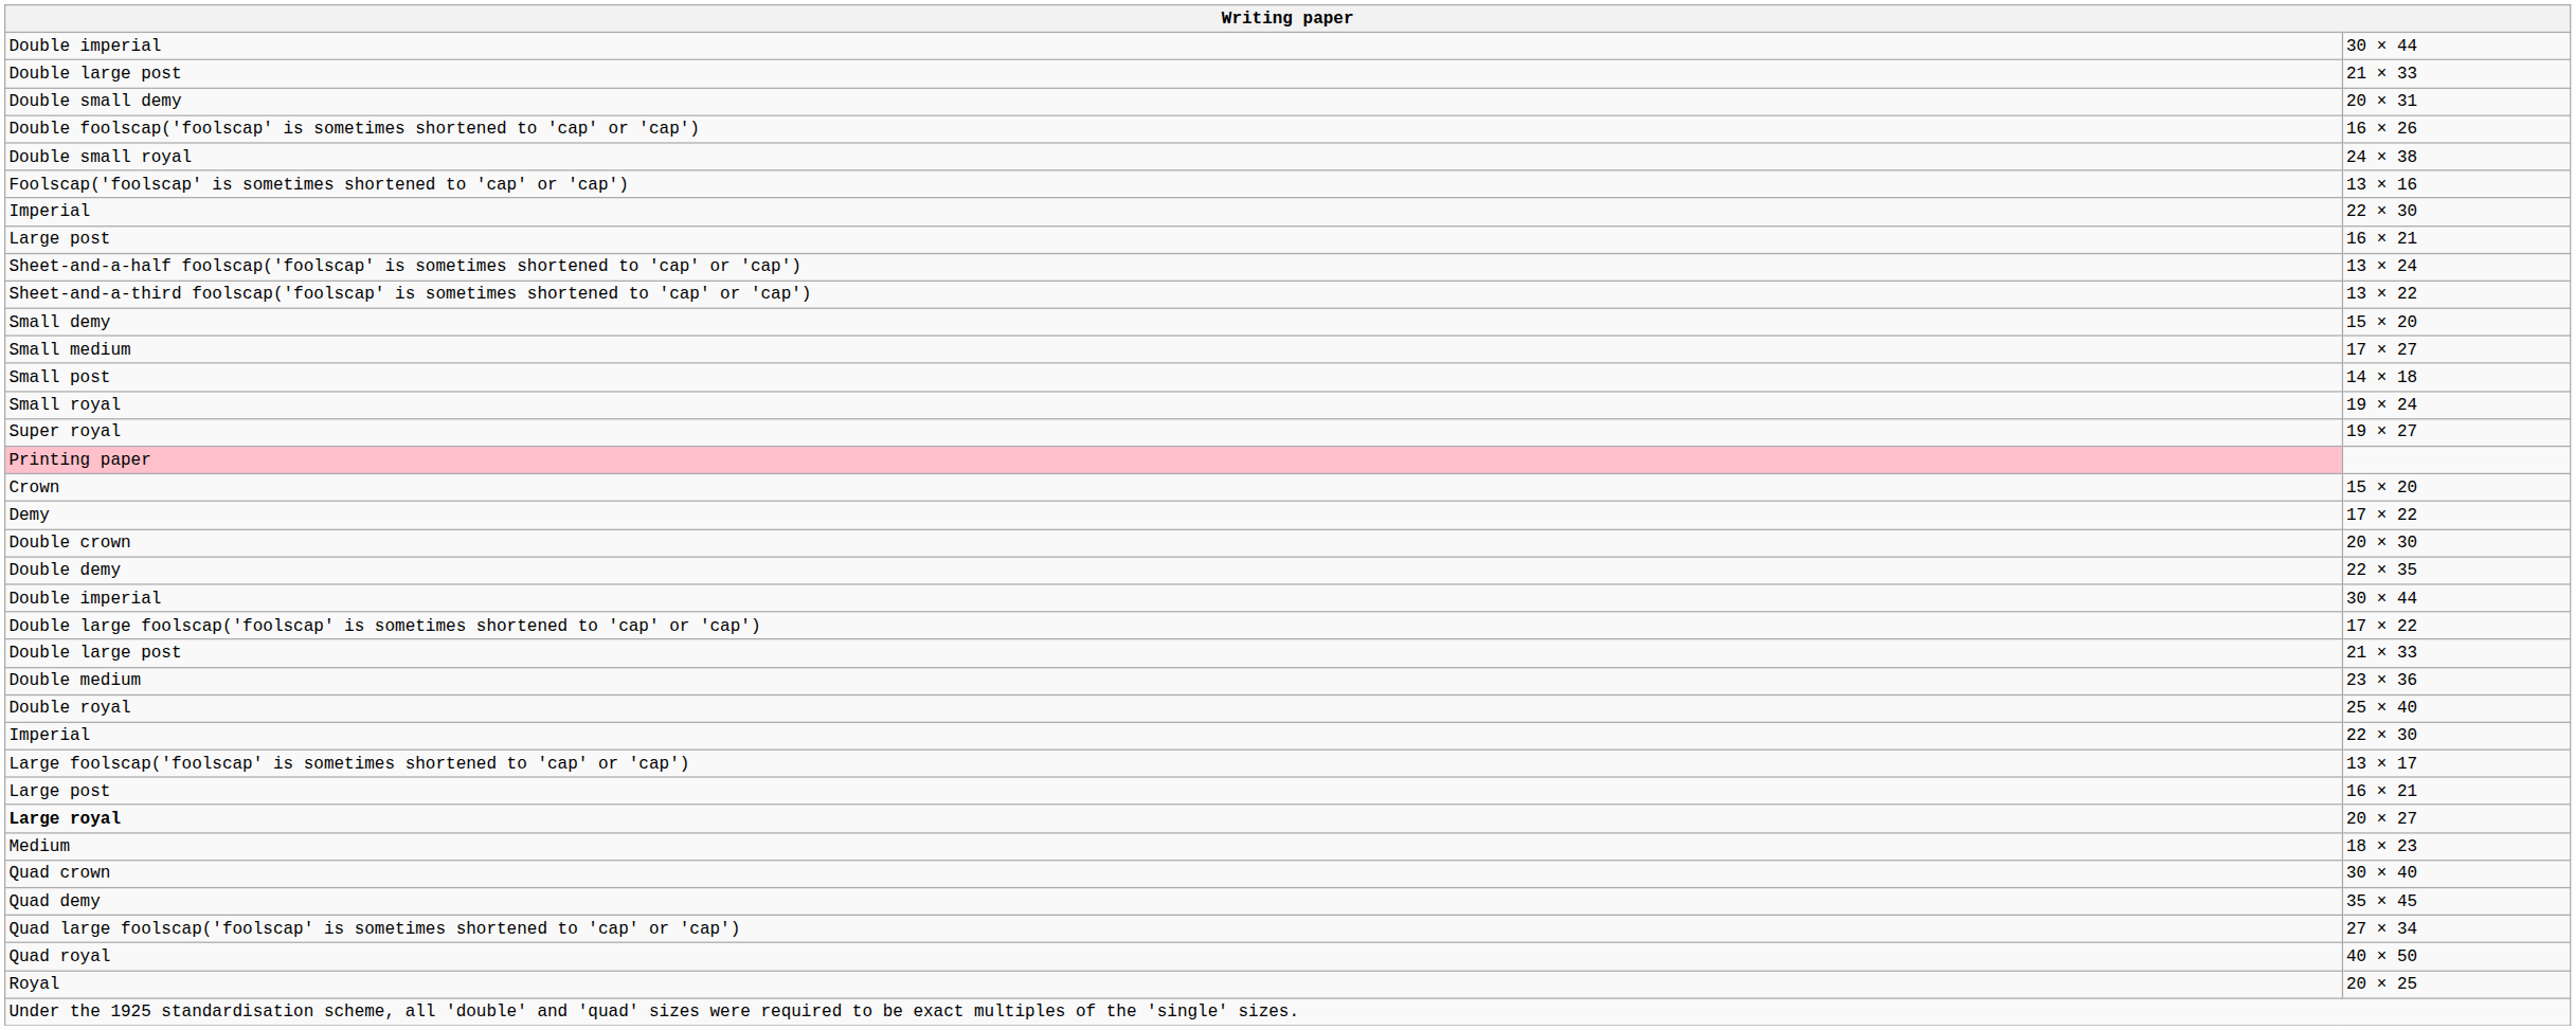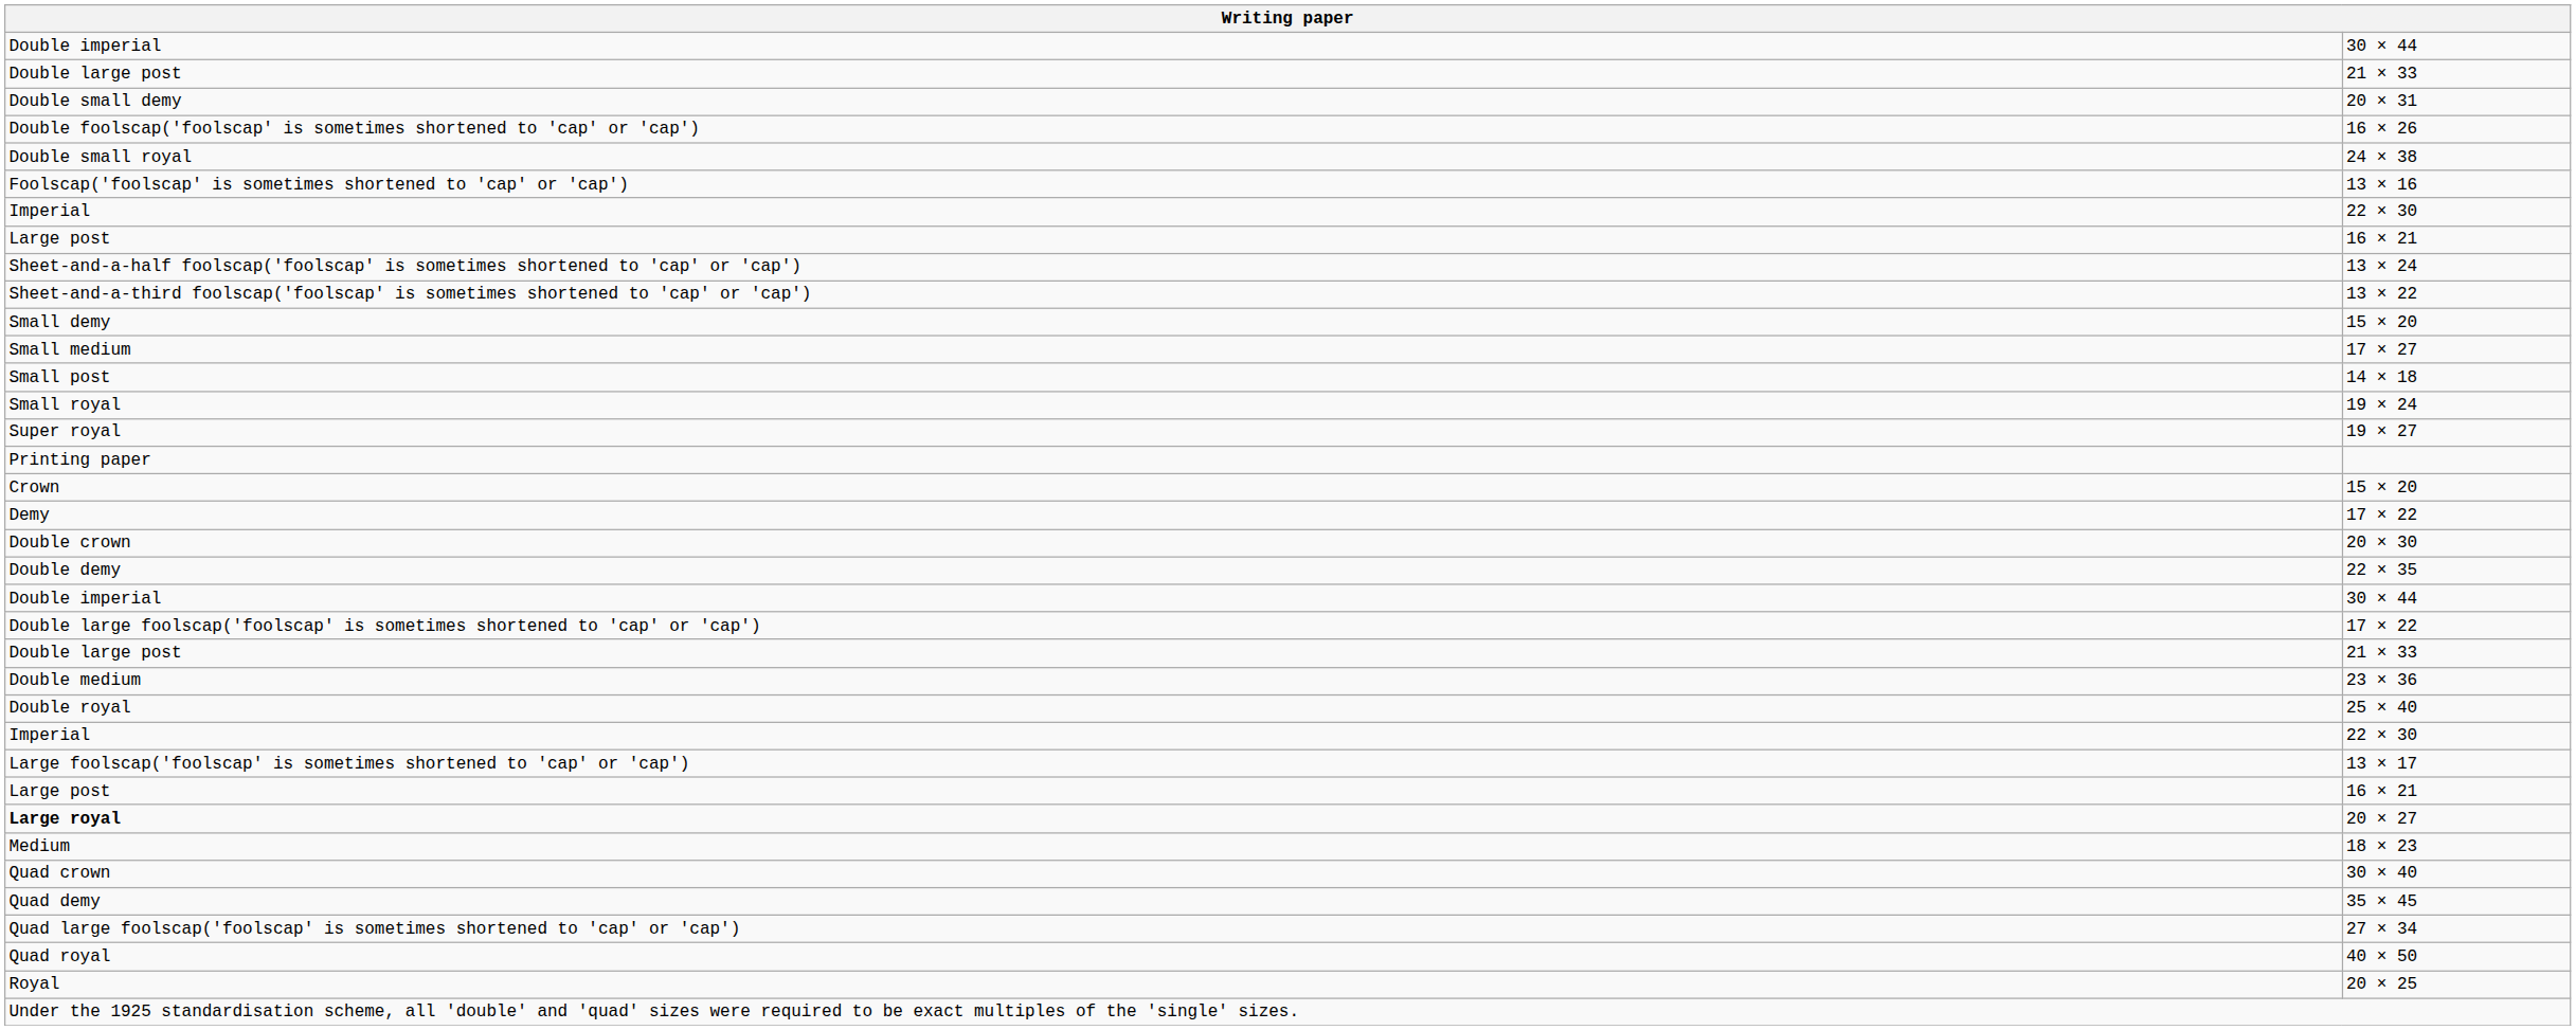row 17 | column 1: pink background -> no background
